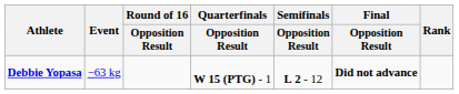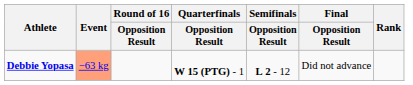Debbie Yopasa | Event: no background -> lightsalmon background
Debbie Yopasa | Final / Opposition Result: bold -> normal
